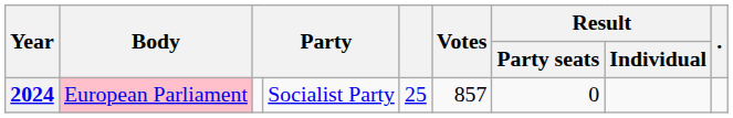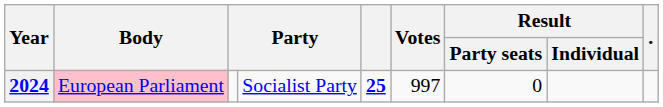2024 | column 5: normal -> bold
2024 | Votes: 857 -> 997
